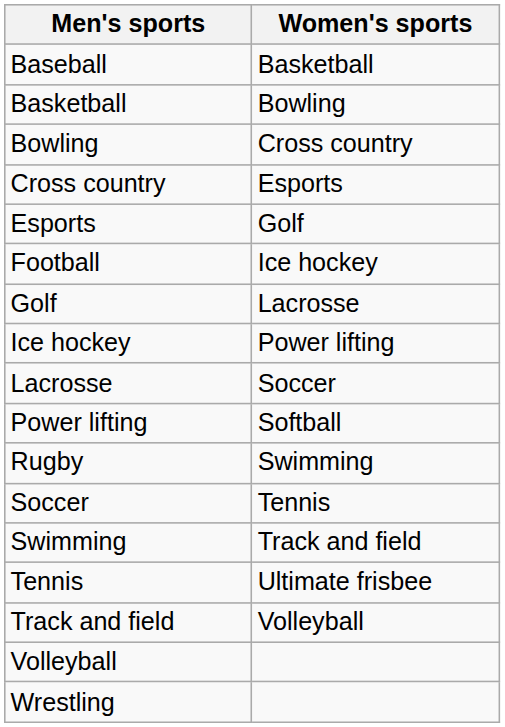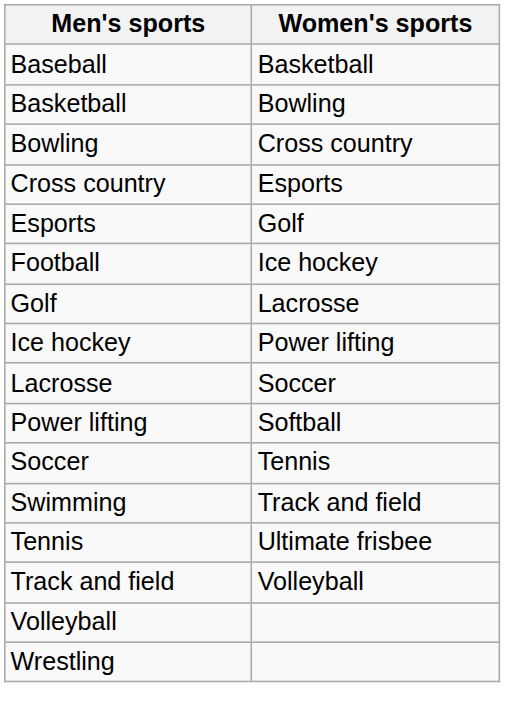- row: Rugby | Swimming
